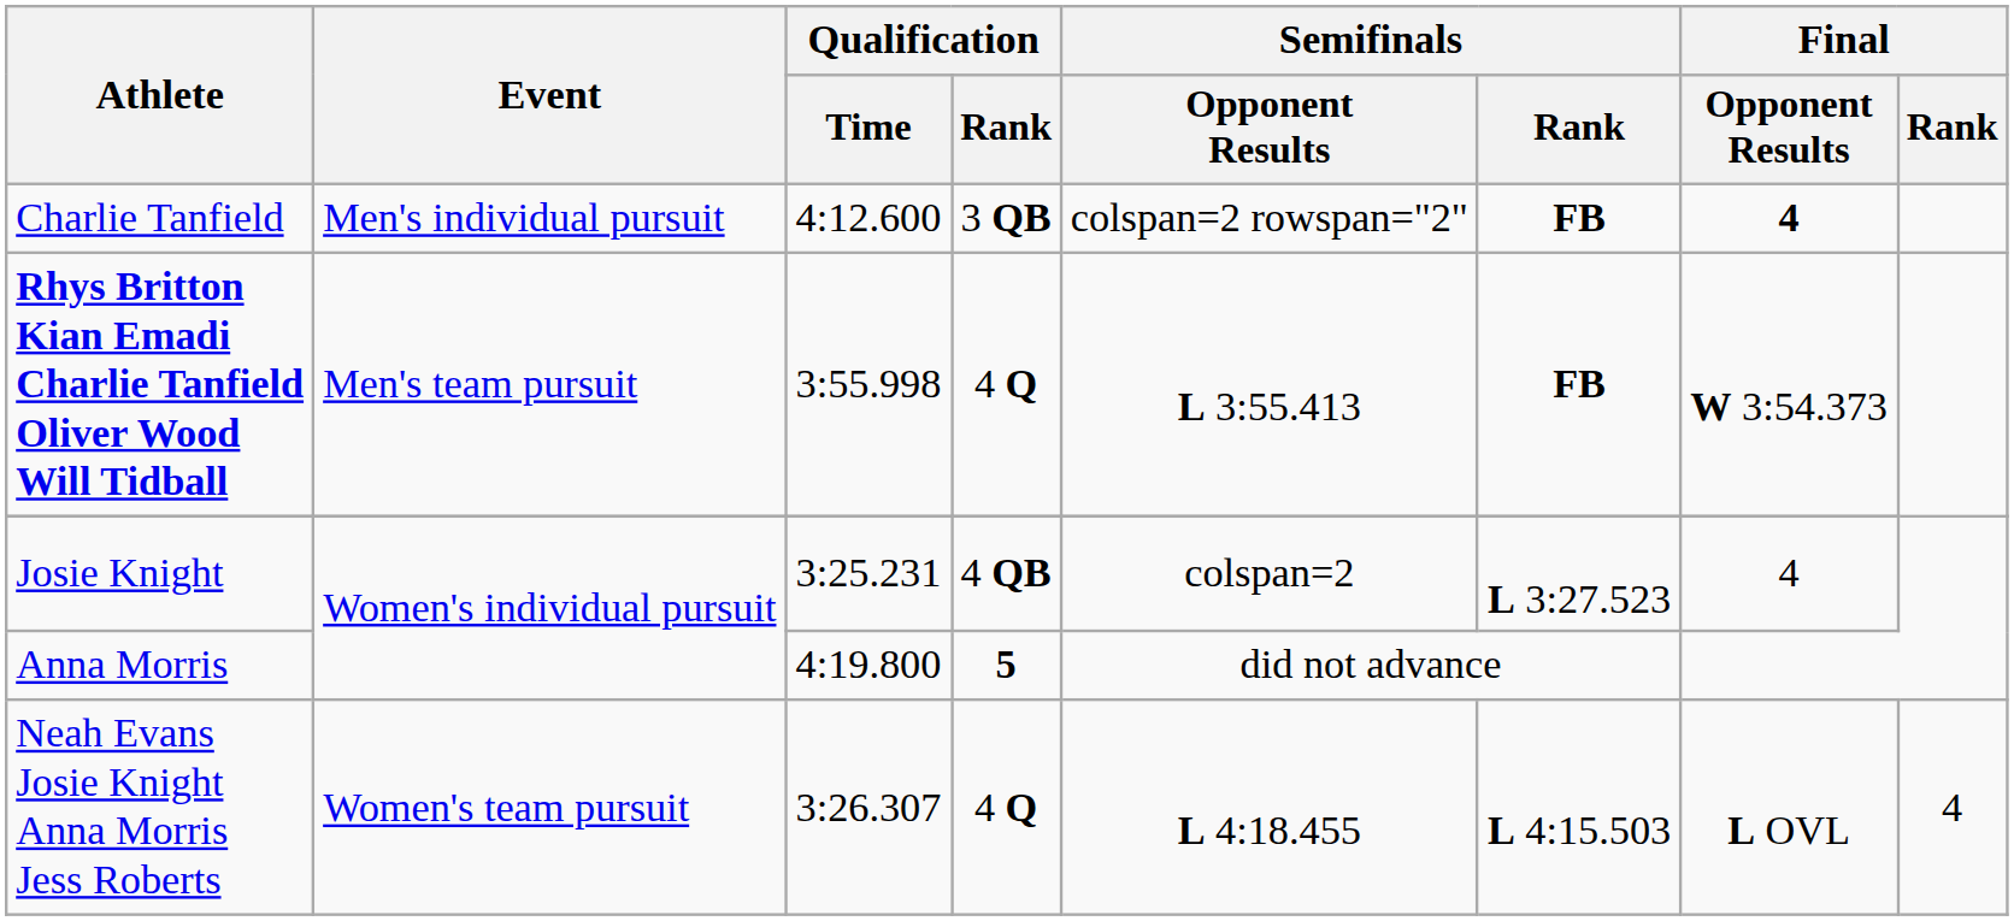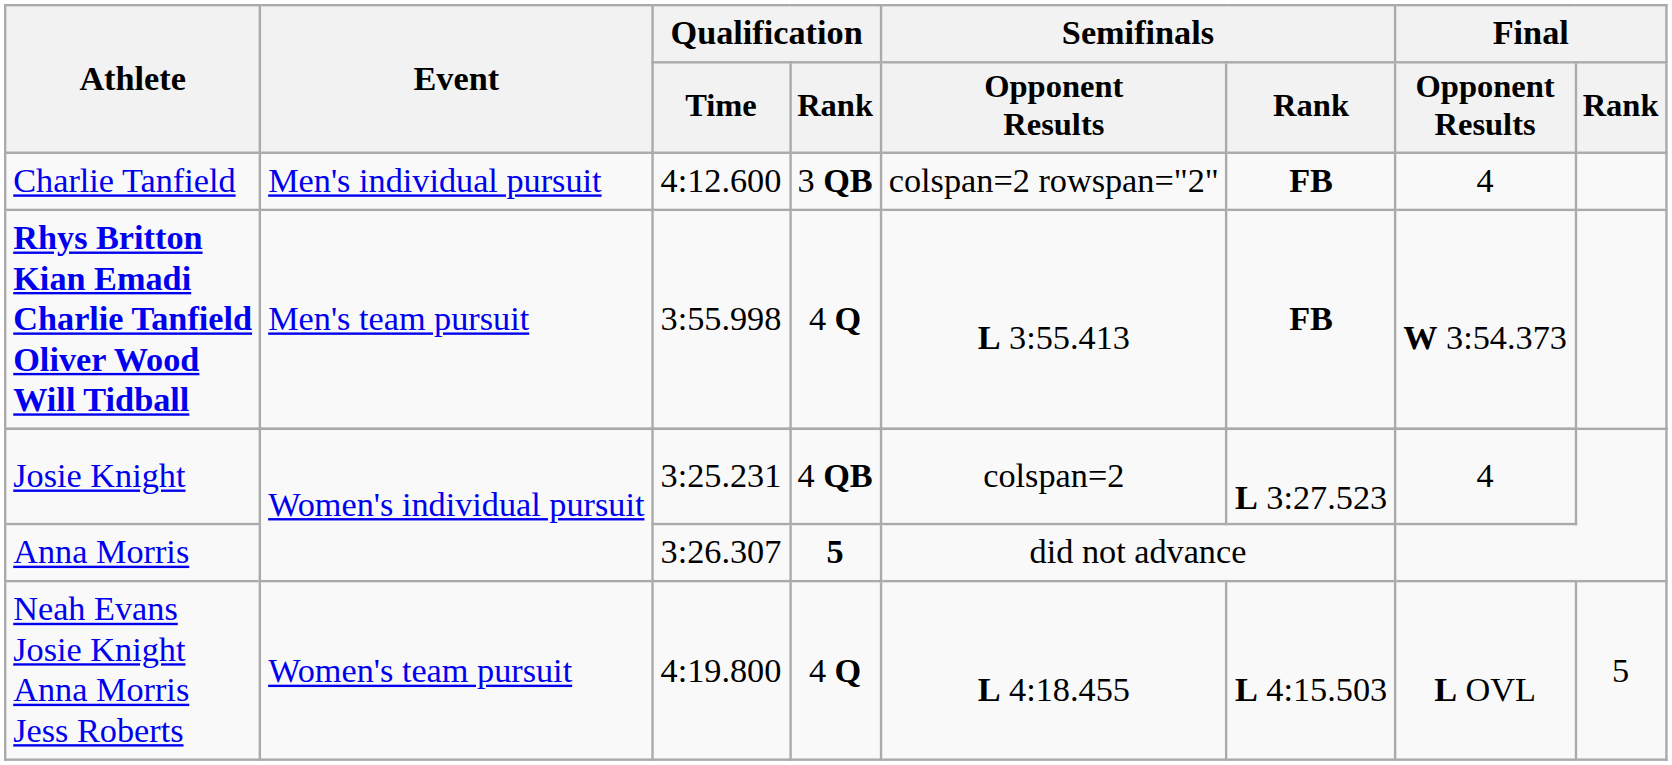Charlie Tanfield | Final / Opponent Results: bold -> normal
Anna Morris | Qualification / Time: 4:19.800 -> 3:26.307
Neah Evans Josie Knight Anna Morris Jess Roberts | Qualification / Time: 3:26.307 -> 4:19.800
Neah Evans Josie Knight Anna Morris Jess Roberts | Final / Rank: 4 -> 5
